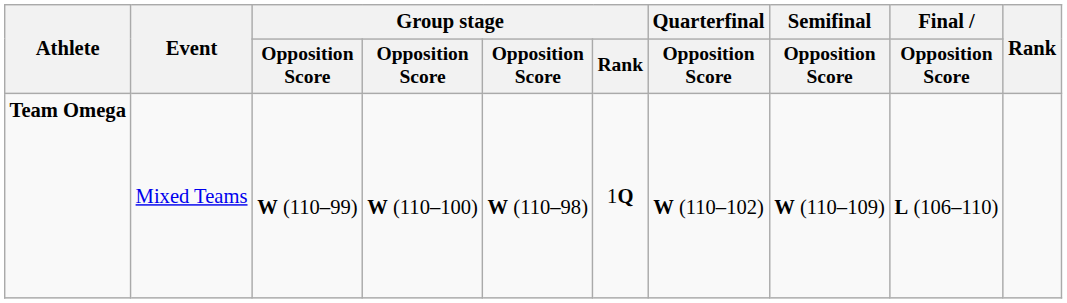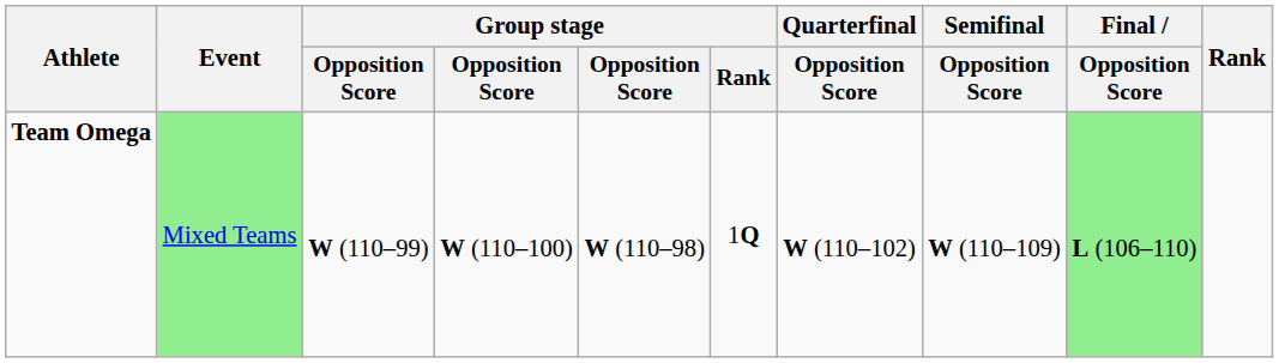Team Omega | Event: no background -> lightgreen background
Team Omega | Final / Opposition Score: no background -> lightgreen background
